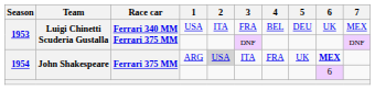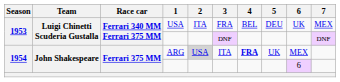ARG | 4: normal -> bold
ARG | 6: bold -> normal
